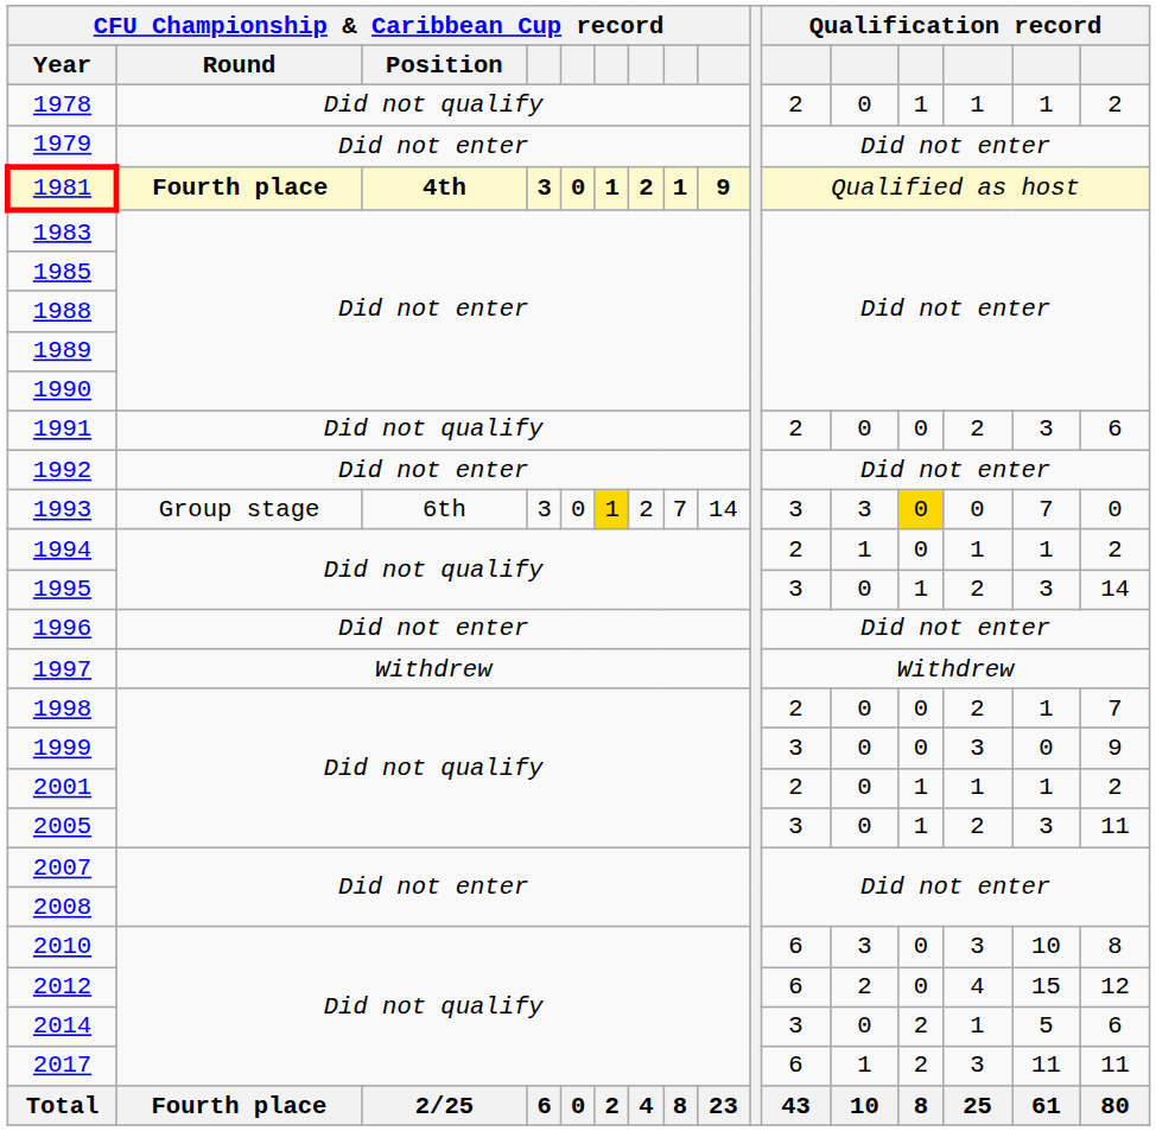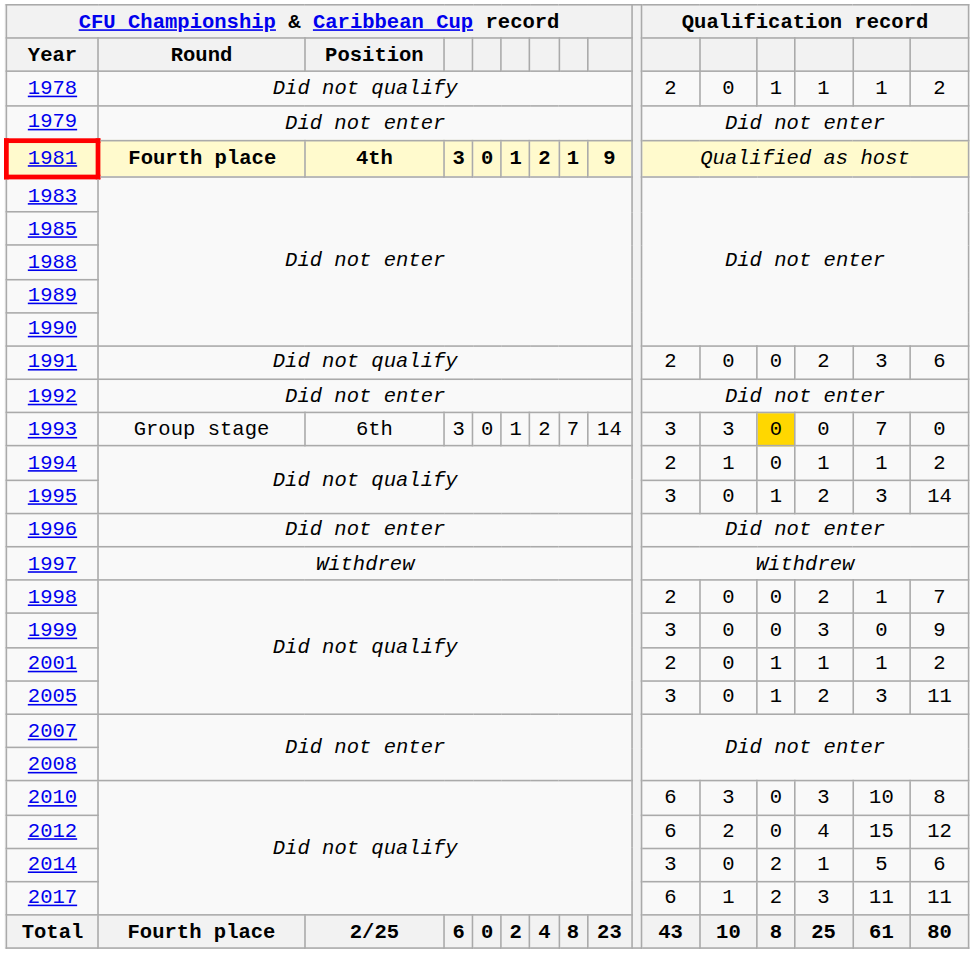1993 | column 6: gold background -> no background
